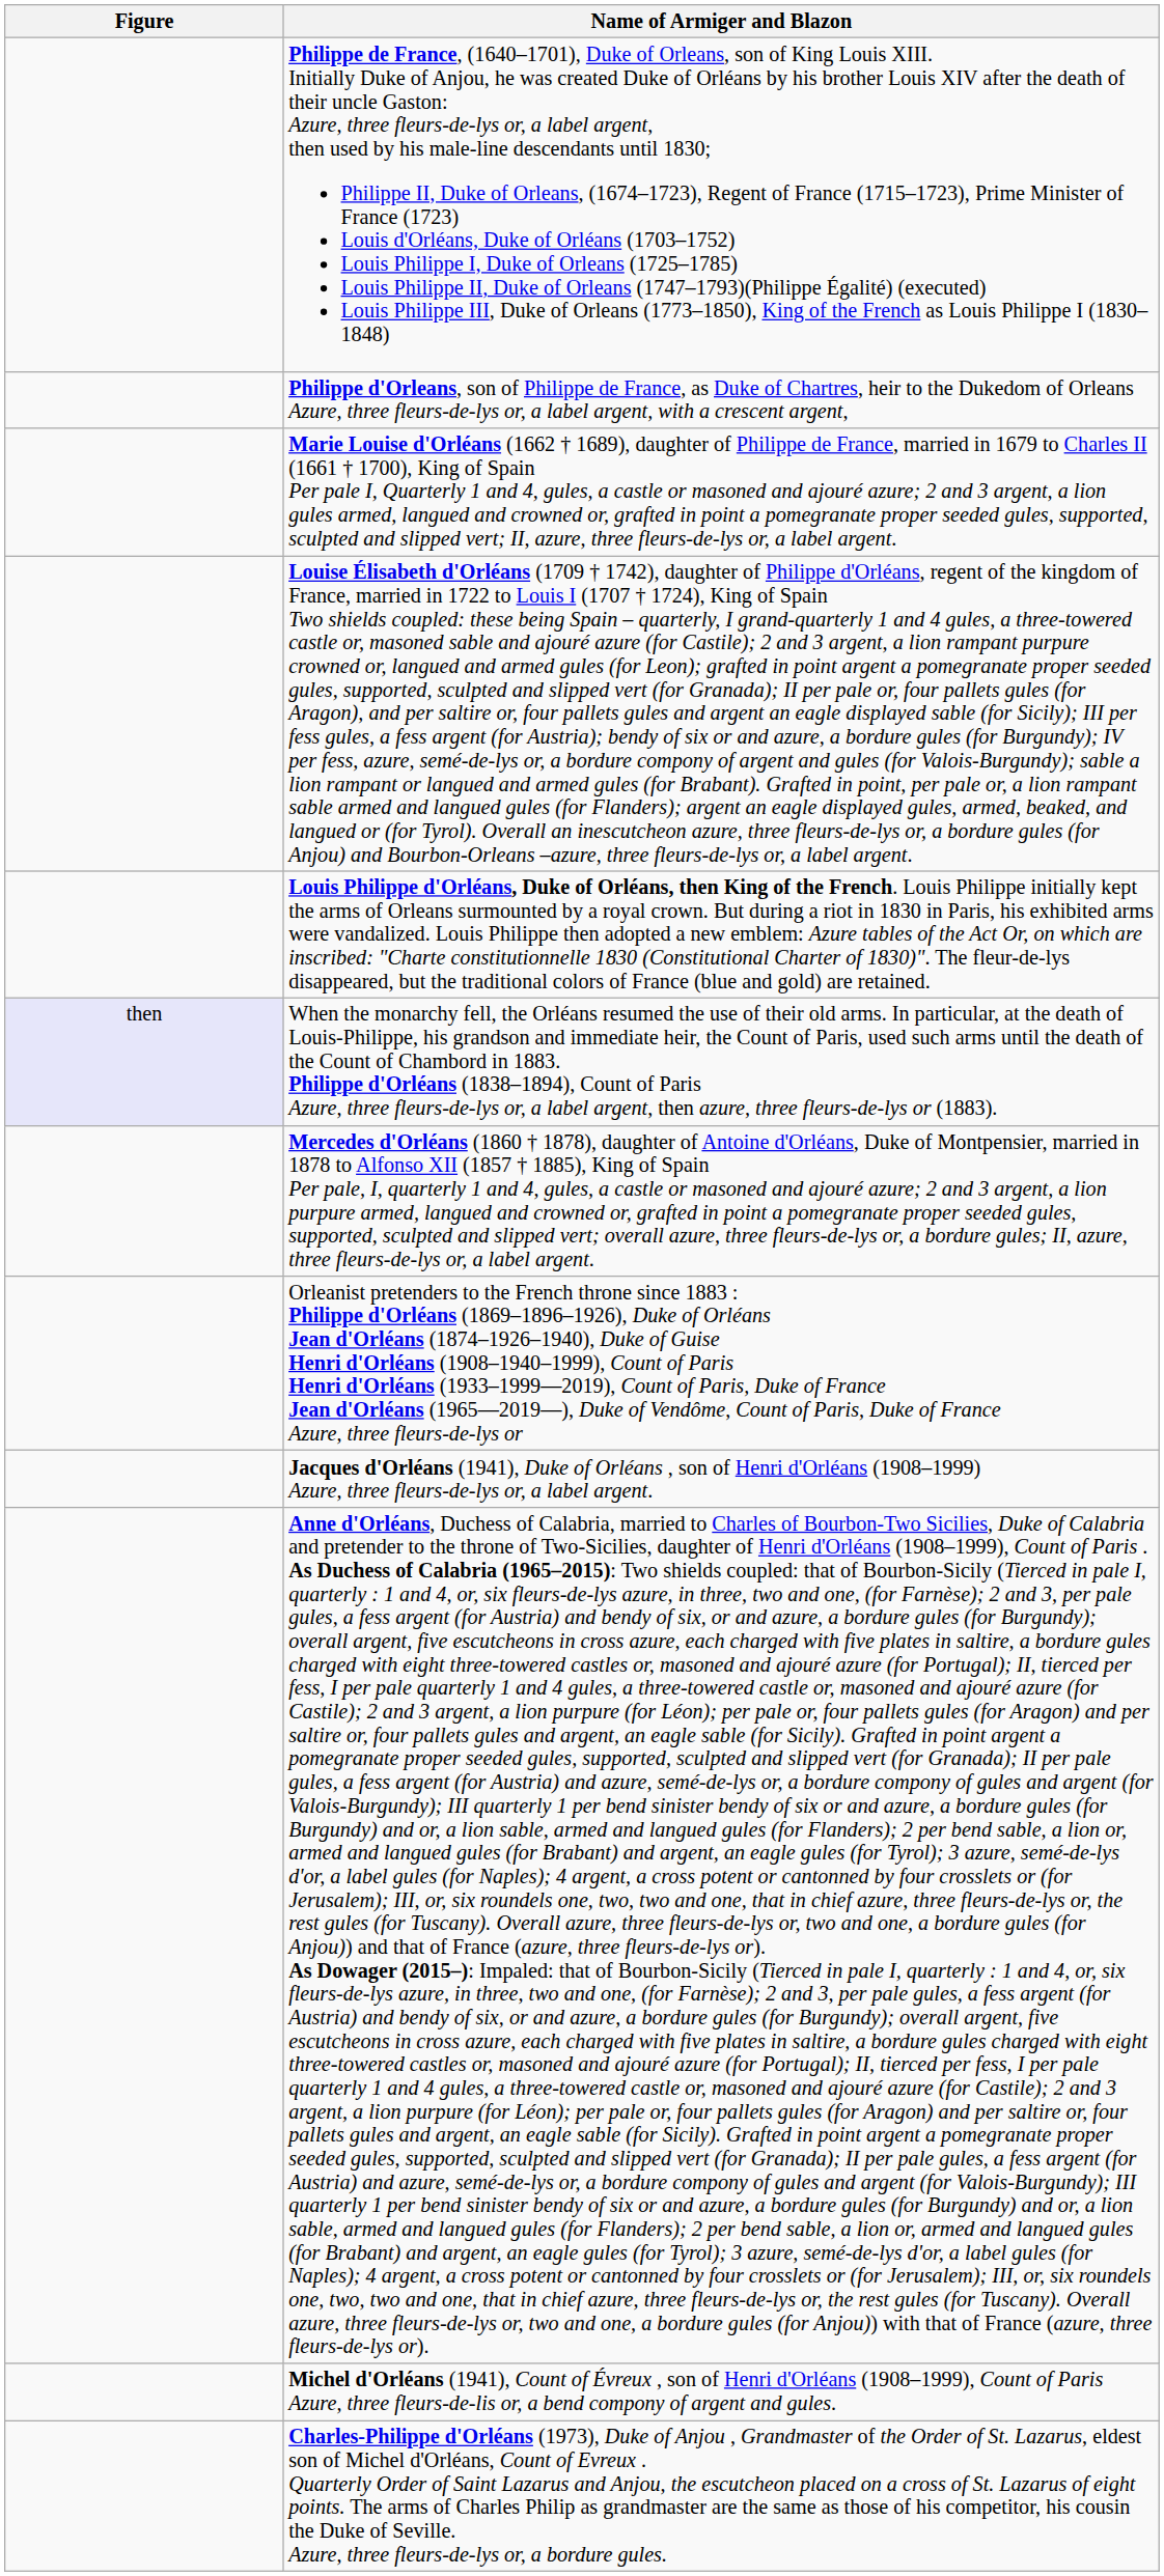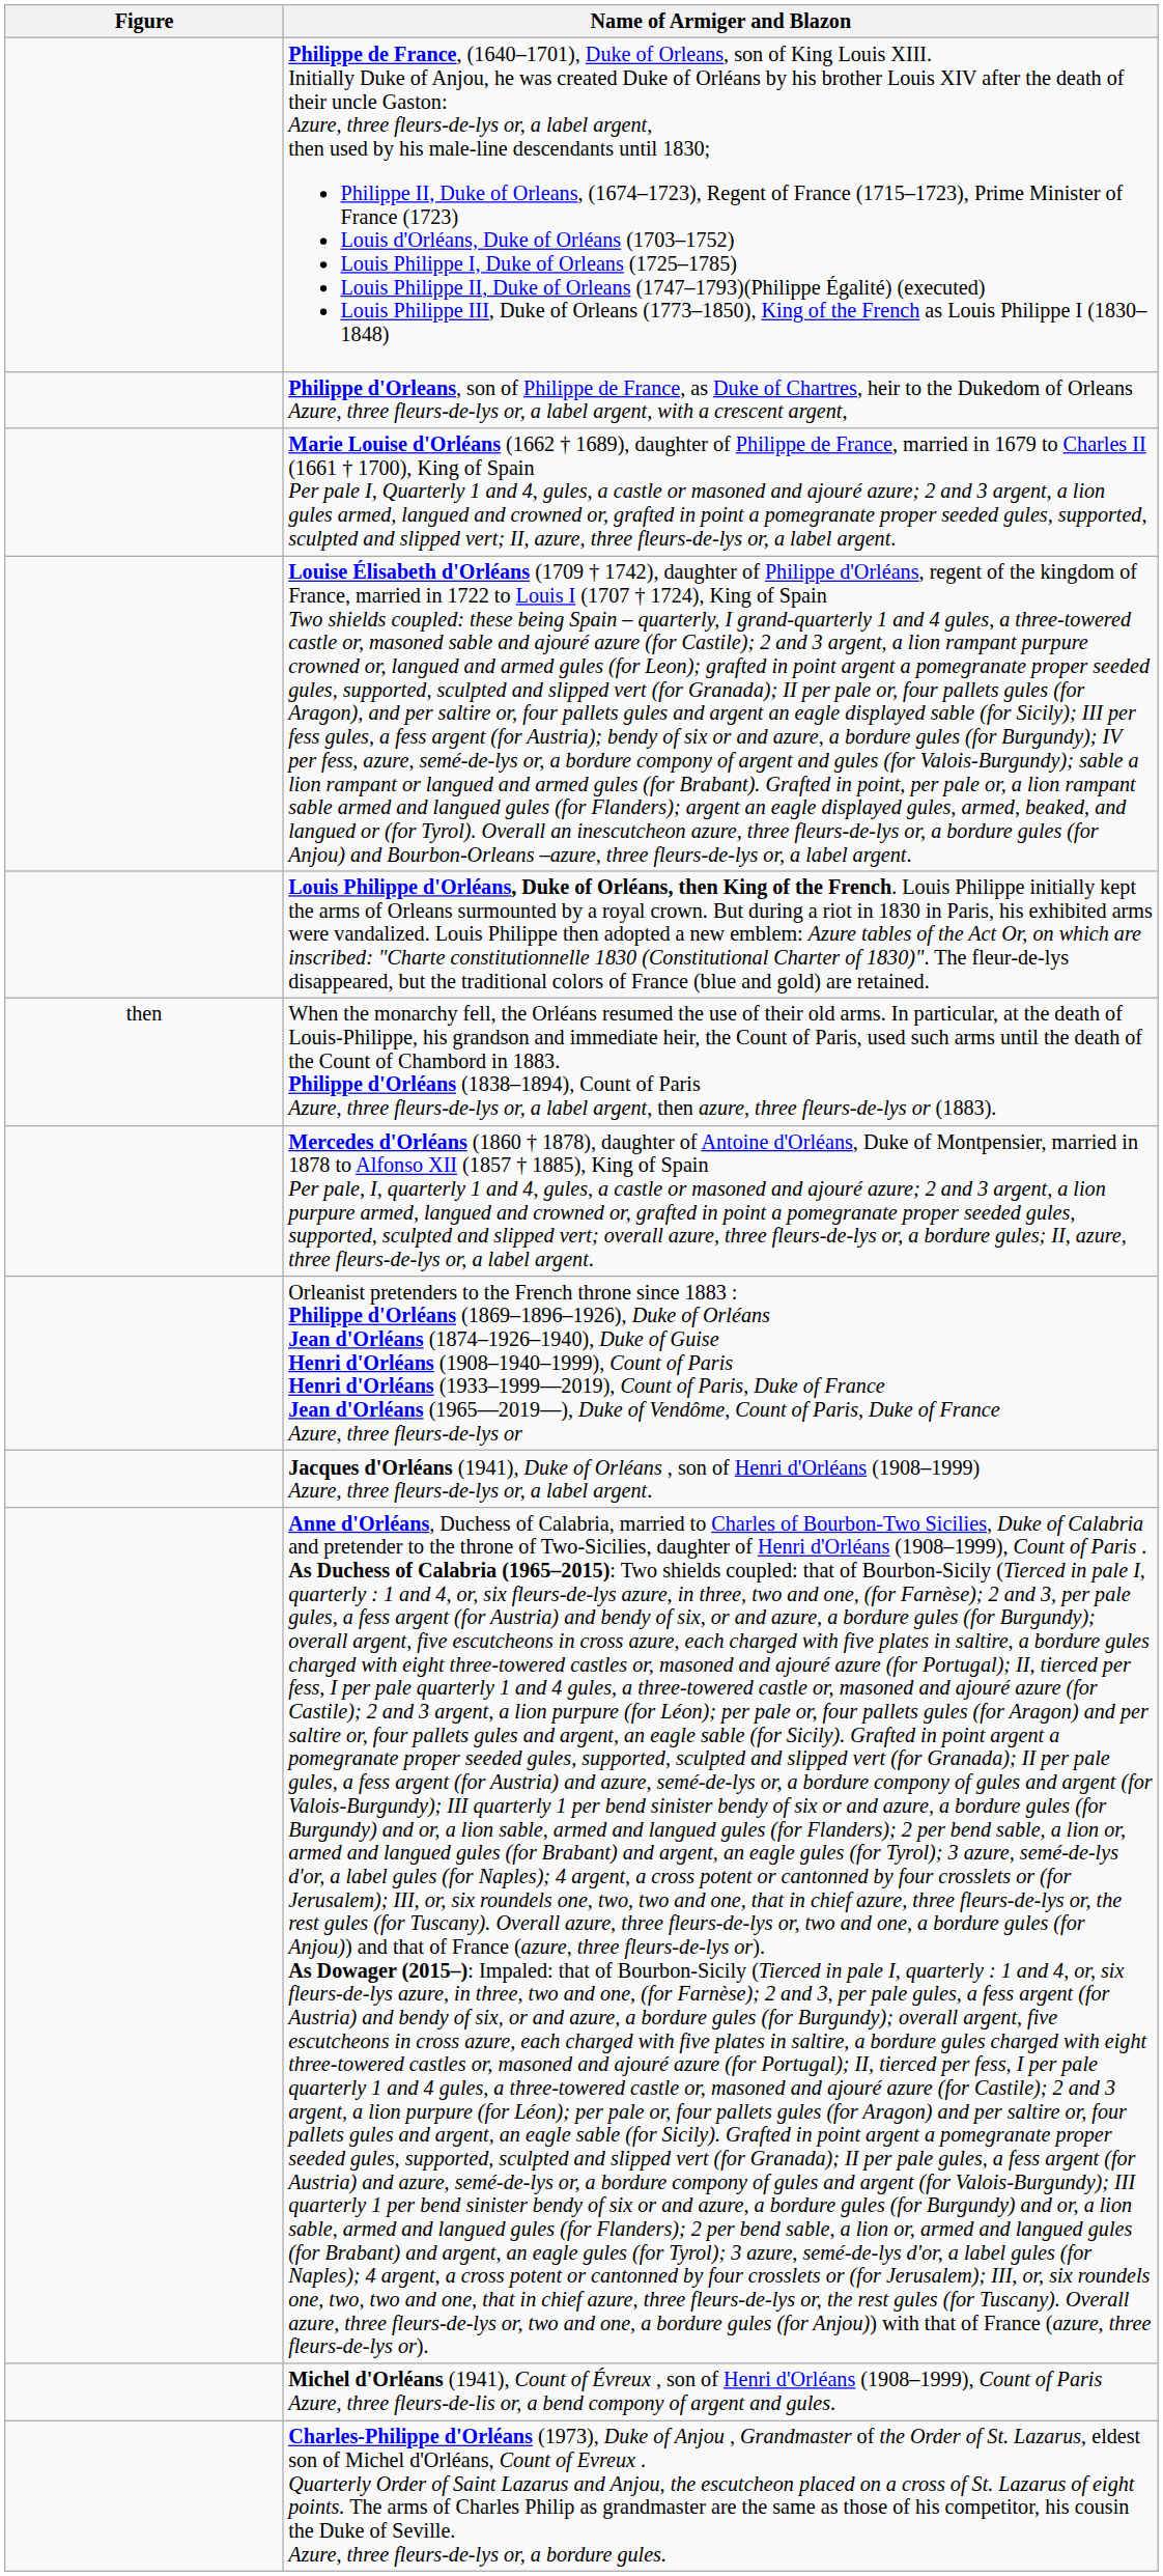row 7 | Figure: lavender background -> no background
